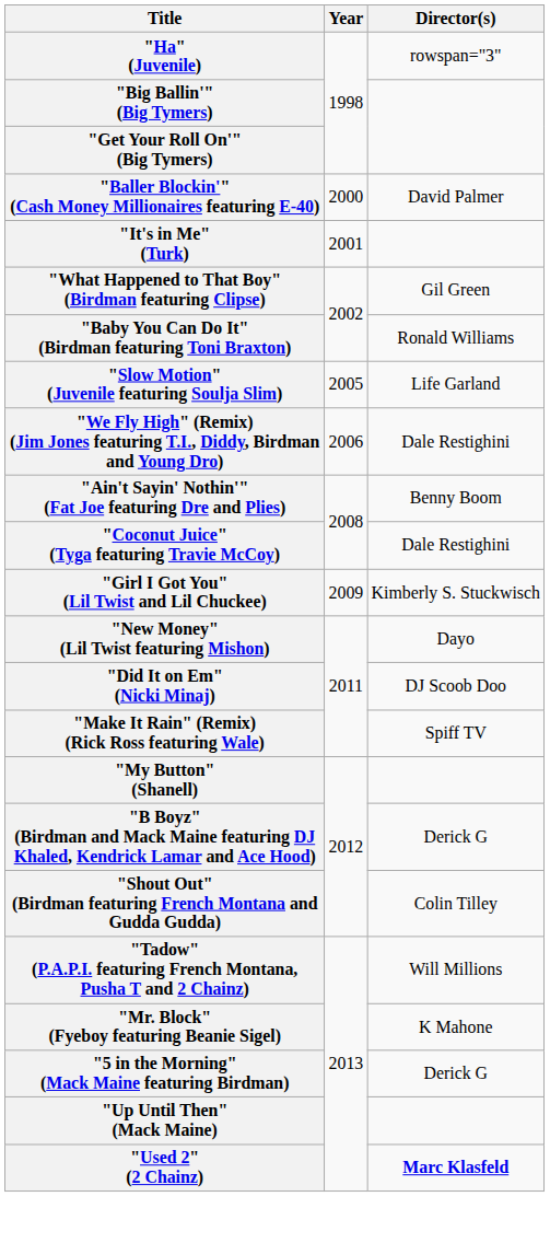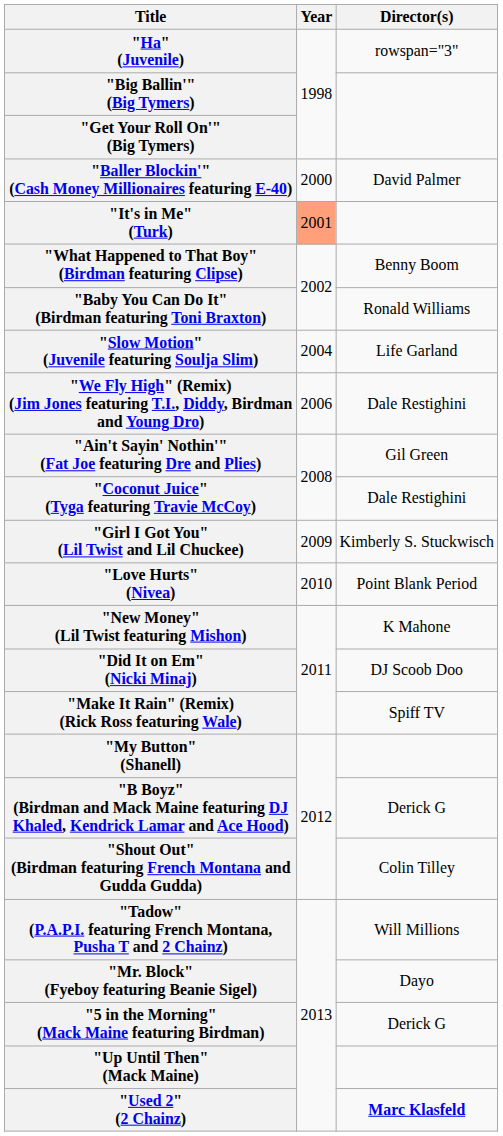"It's in Me" (Turk) | Year: no background -> lightsalmon background
"What Happened to That Boy" (Birdman featuring Clipse) | Director(s): Gil Green -> Benny Boom
"Slow Motion" (Juvenile featuring Soulja Slim) | Year: 2005 -> 2004
"Ain't Sayin' Nothin'" (Fat Joe featuring Dre and Plies) | Director(s): Benny Boom -> Gil Green
+ row: "Love Hurts" (Nivea) | 2010 | Point Blank Period
"New Money" (Lil Twist featuring Mishon) | Director(s): Dayo -> K Mahone
"Mr. Block" (Fyeboy featuring Beanie Sigel) | Director(s): K Mahone -> Dayo
